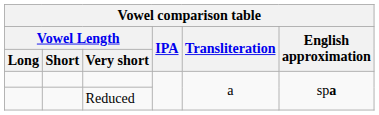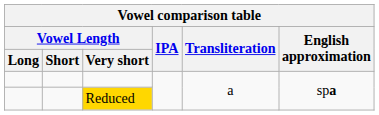Reduced | Vowel Length / Very short: no background -> gold background
